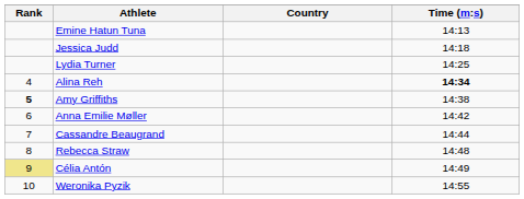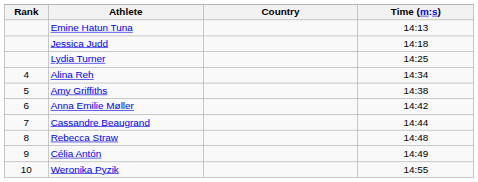Alina Reh | Time (m:s): bold -> normal
Amy Griffiths | Rank: bold -> normal
Célia Antón | Rank: khaki background -> no background
